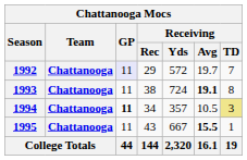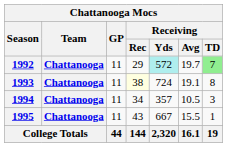1992 | GP: lavender background -> no background
1992 | Receiving / Yds: no background -> paleturquoise background
1992 | Receiving / TD: no background -> lightgreen background
1993 | Receiving / Rec: no background -> lightyellow background
1993 | Receiving / Avg: bold -> normal
1994 | GP: bold -> normal
1994 | Receiving / TD: khaki background -> no background
1995 | Receiving / Avg: bold -> normal
